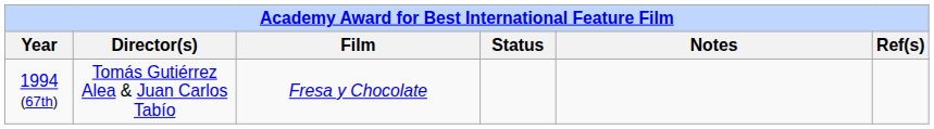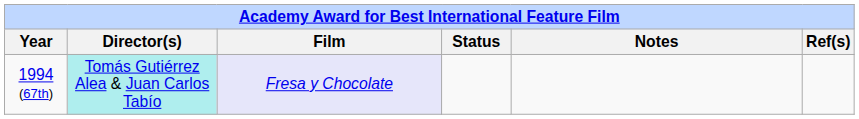1994 (67th) | Director(s): no background -> paleturquoise background
1994 (67th) | Film: no background -> lavender background
